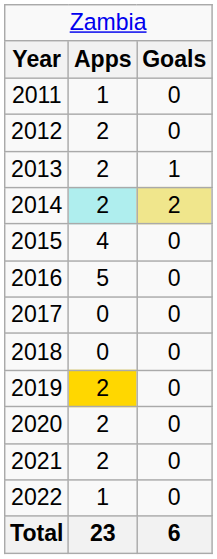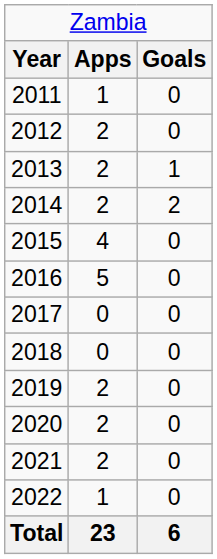2014 | column 2: paleturquoise background -> no background
2014 | column 3: khaki background -> no background
2019 | column 2: gold background -> no background
